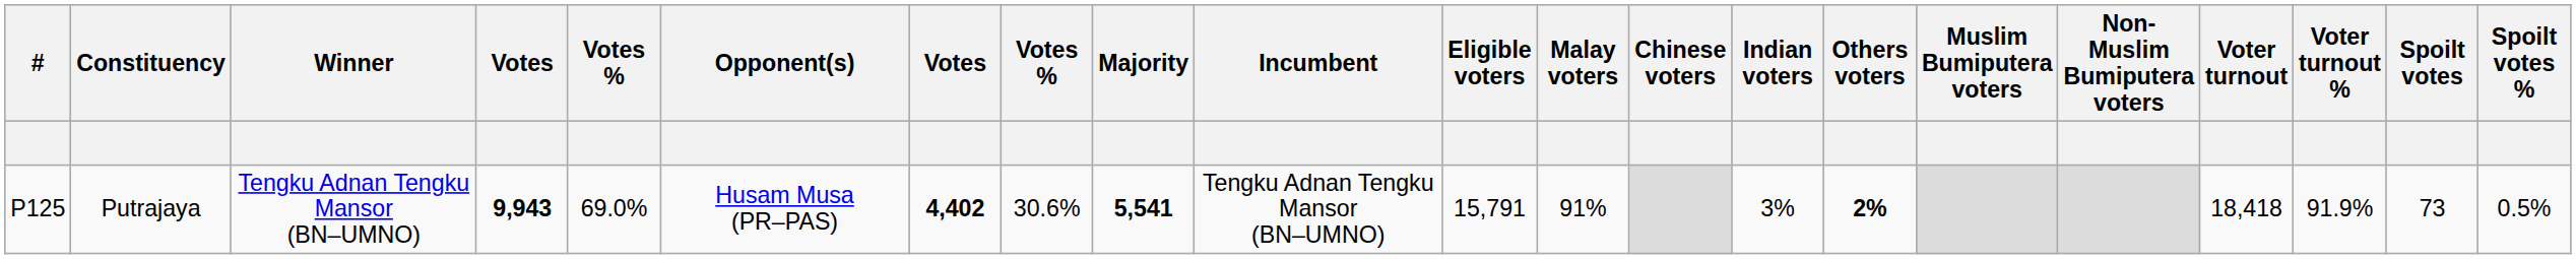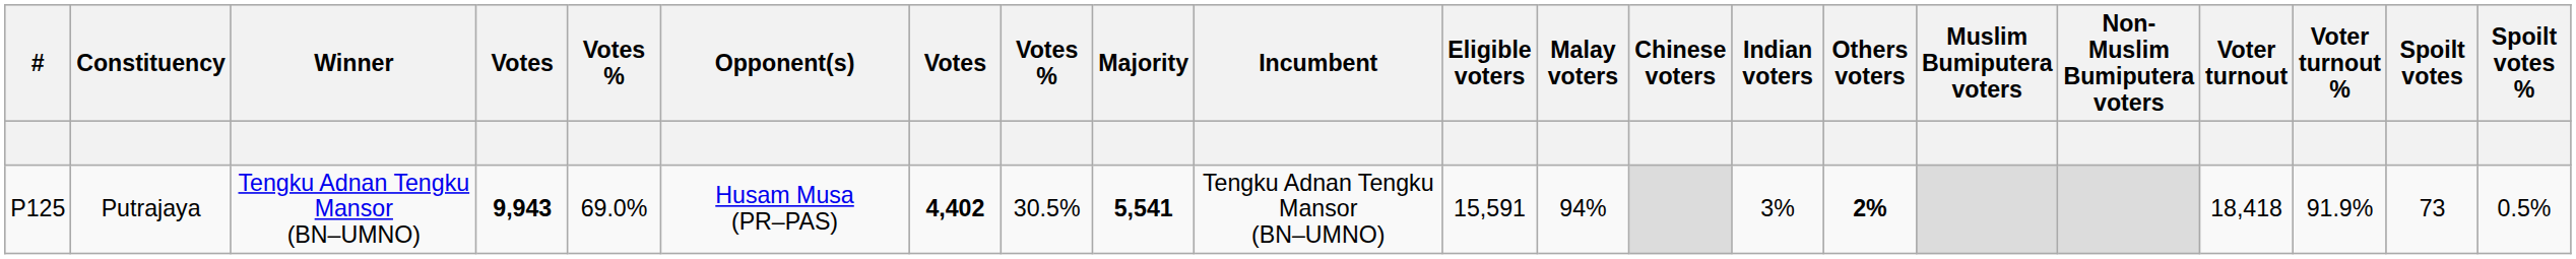Putrajaya | column 8: 30.6% -> 30.5%
Putrajaya | Eligible voters: 15,791 -> 15,591
Putrajaya | Malay voters: 91% -> 94%
